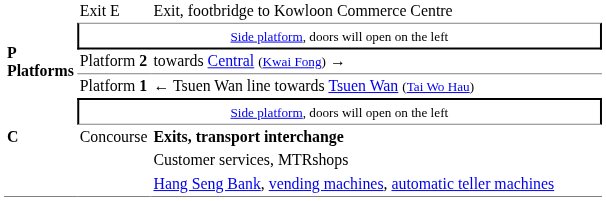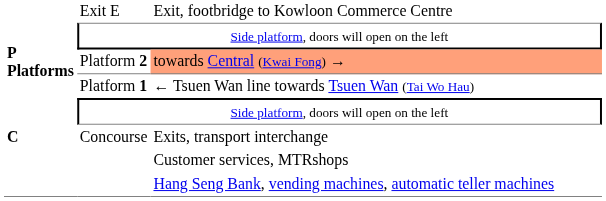towards Central (Kwai Fong) → | column 3: no background -> lightsalmon background
Exits, transport interchange | column 3: bold -> normal
